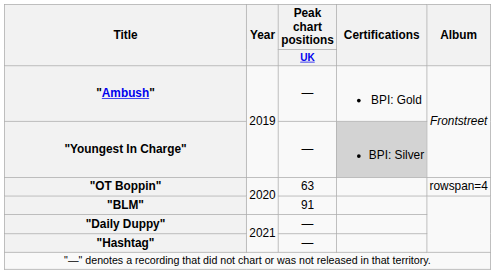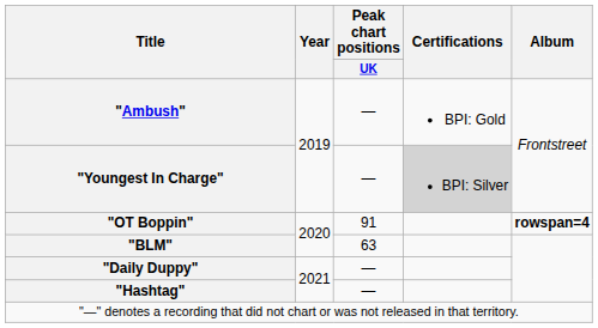"OT Boppin" | Peak chart positions / UK: 63 -> 91
"OT Boppin" | Album: normal -> bold
"BLM" | Peak chart positions / UK: 91 -> 63
